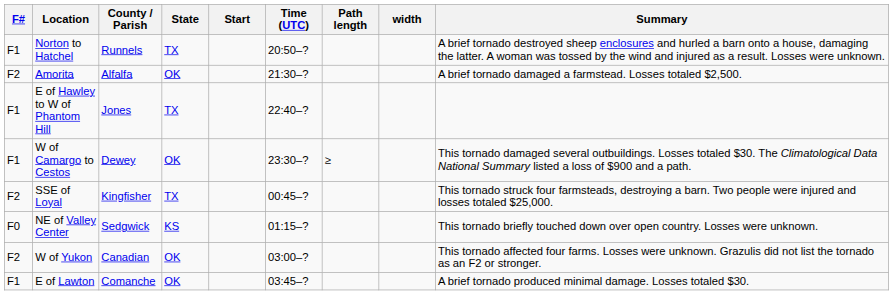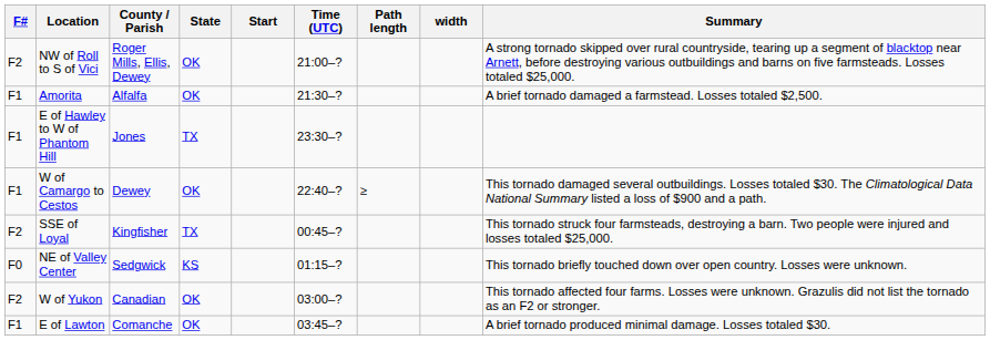- row: F1 | Norton to Hatchel | Runnels | TX | 20:50–? | A brief tornado destroyed sheep enclosures and hurled a barn onto a house, damaging the latter. A woman was tossed by the wind and injured as a result. Losses were unknown.
+ row: F2 | NW of Roll to S of Vici | Roger Mills, Ellis, Dewey | OK | 21:00–? | A strong tornado skipped over rural countryside, tearing up a segment of blacktop near Arnett, before destroying various outbuildings and barns on five farmsteads. Losses totaled $25,000.
Amorita | F#: F2 -> F1
E of Hawley to W of Phantom Hill | Time (UTC): 22:40–? -> 23:30–?
W of Camargo to Cestos | Time (UTC): 23:30–? -> 22:40–?
